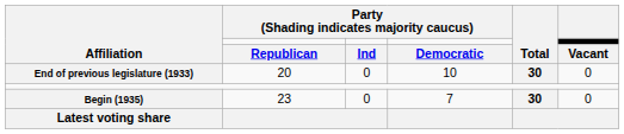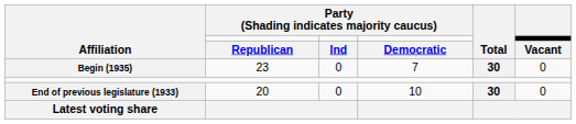rows swapped: End of previous legislature (1933) <-> Begin (1935)
